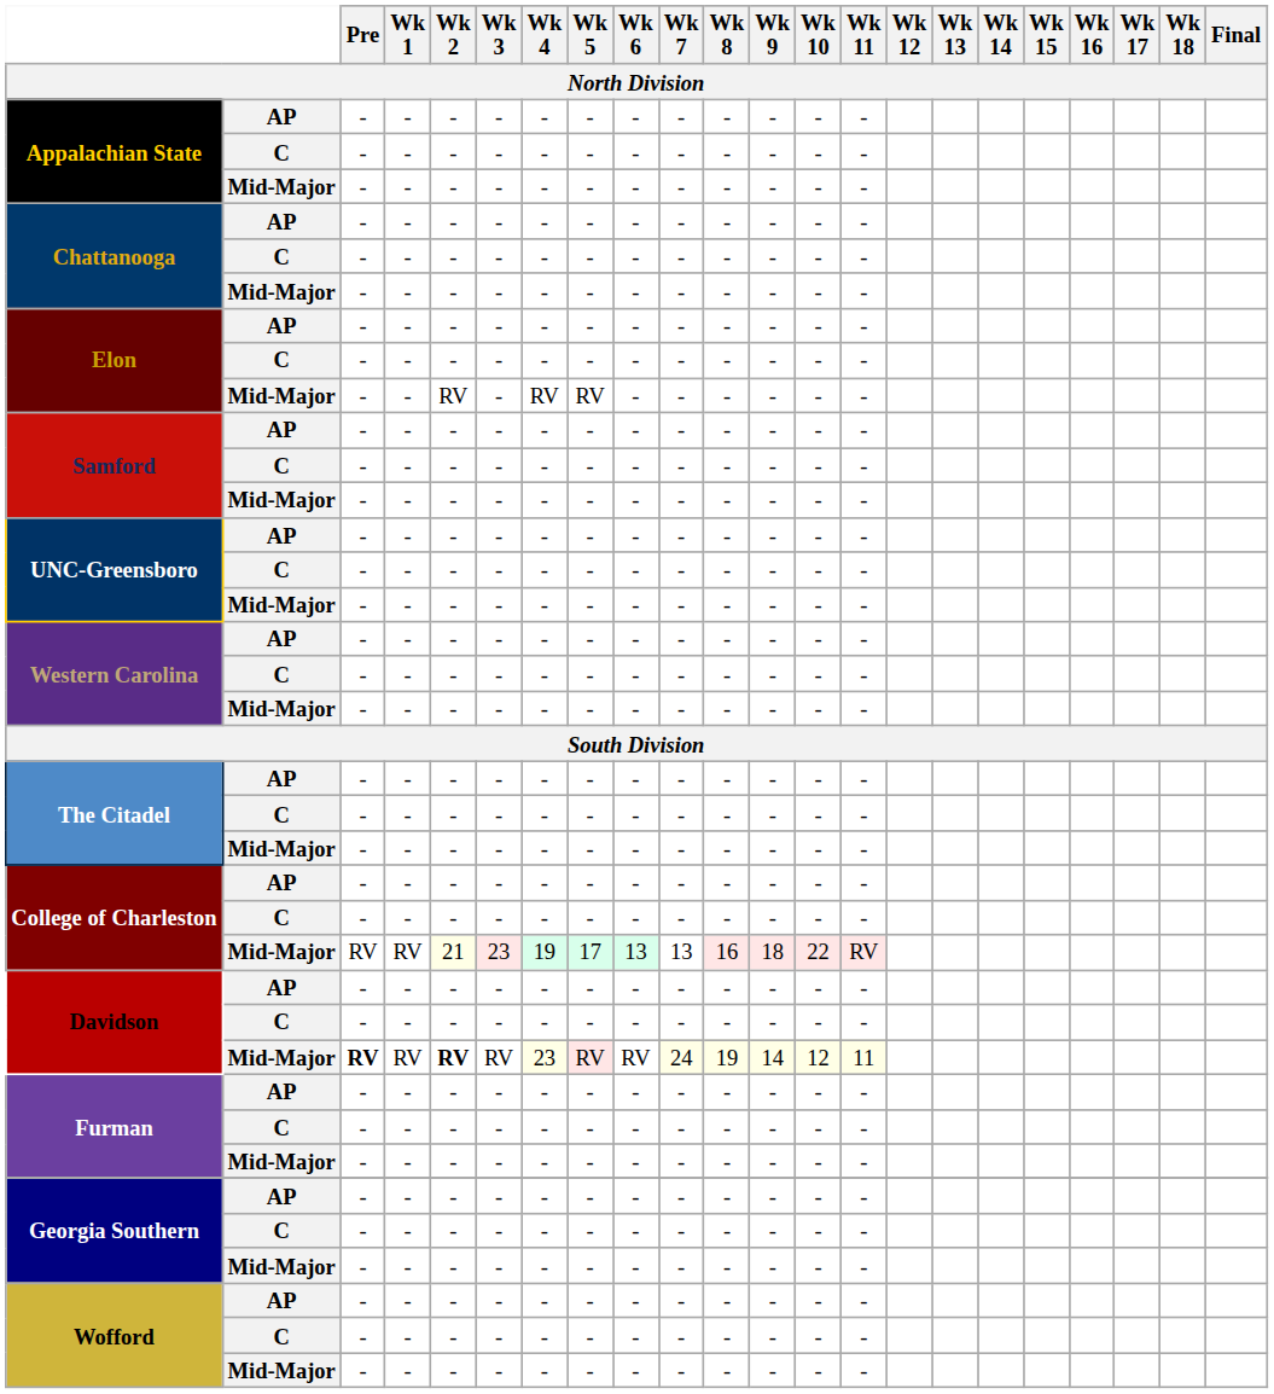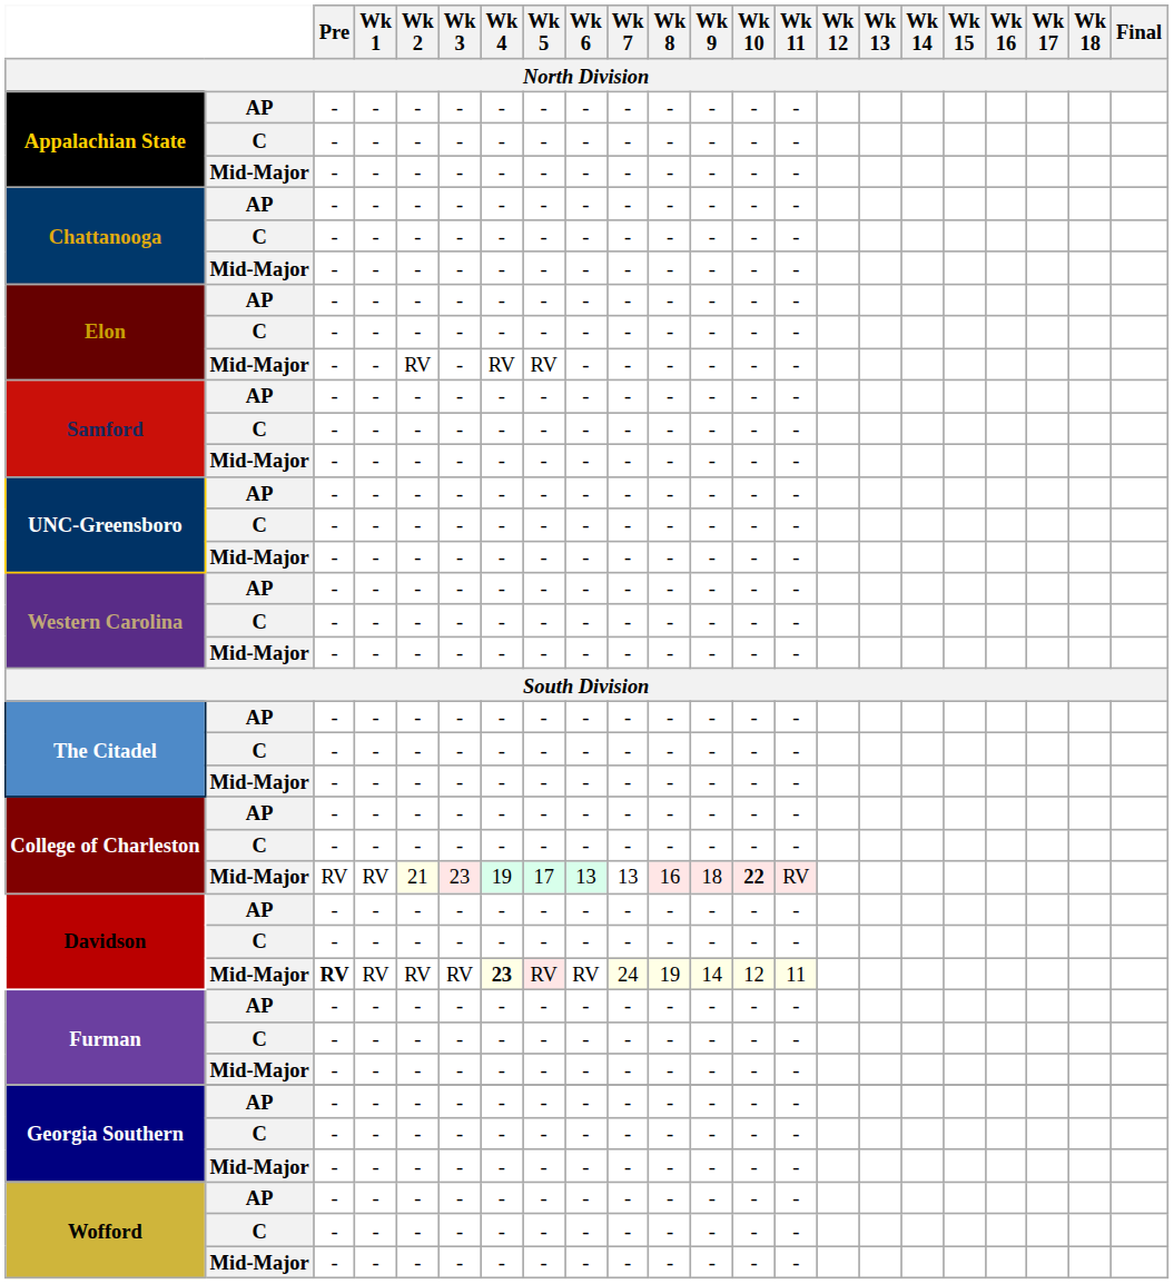College of Charleston / Mid-Major | Wk 10: normal -> bold
Davidson / Mid-Major | Wk 2: bold -> normal
Davidson / Mid-Major | Wk 4: normal -> bold
